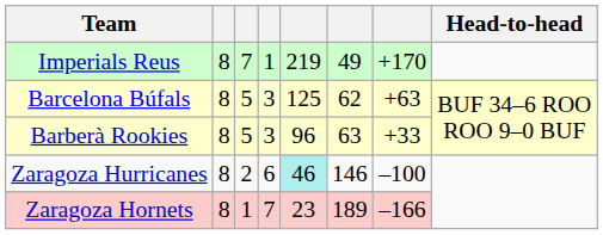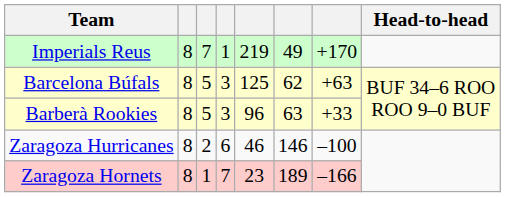Zaragoza Hurricanes | column 5: paleturquoise background -> no background
